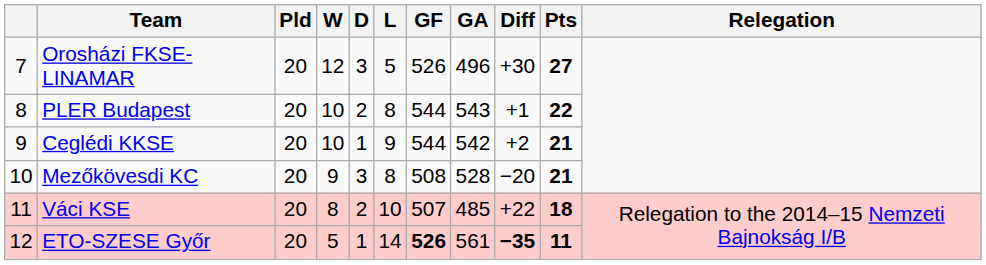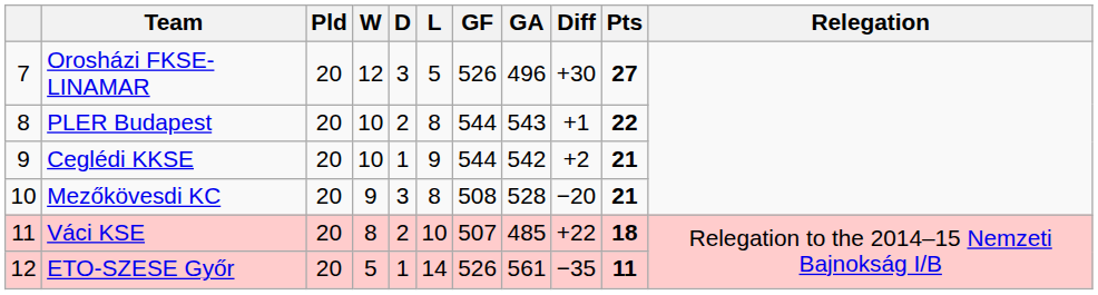ETO-SZESE Győr | GF: bold -> normal
ETO-SZESE Győr | Diff: bold -> normal
